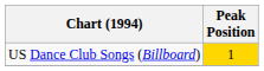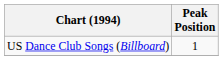US Dance Club Songs (Billboard) | Peak Position: gold background -> no background
